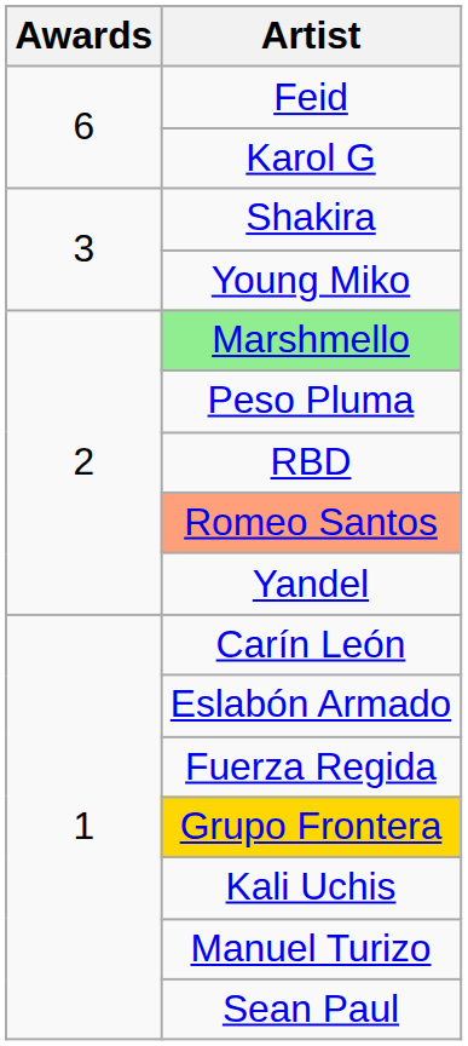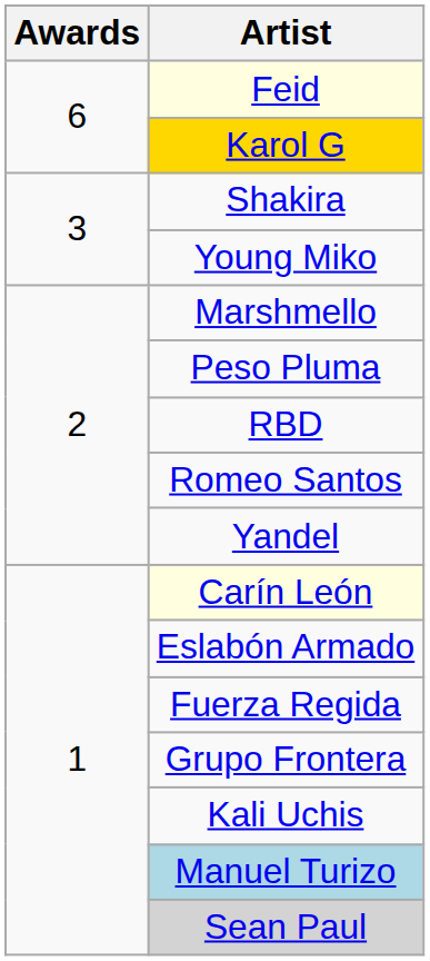Feid | Artist: no background -> lightyellow background
Karol G | Artist: no background -> gold background
Marshmello | Artist: lightgreen background -> no background
Romeo Santos | Artist: lightsalmon background -> no background
Carín León | Artist: no background -> lightyellow background
Grupo Frontera | Artist: gold background -> no background
Manuel Turizo | Artist: no background -> lightblue background
Sean Paul | Artist: no background -> lightgrey background
